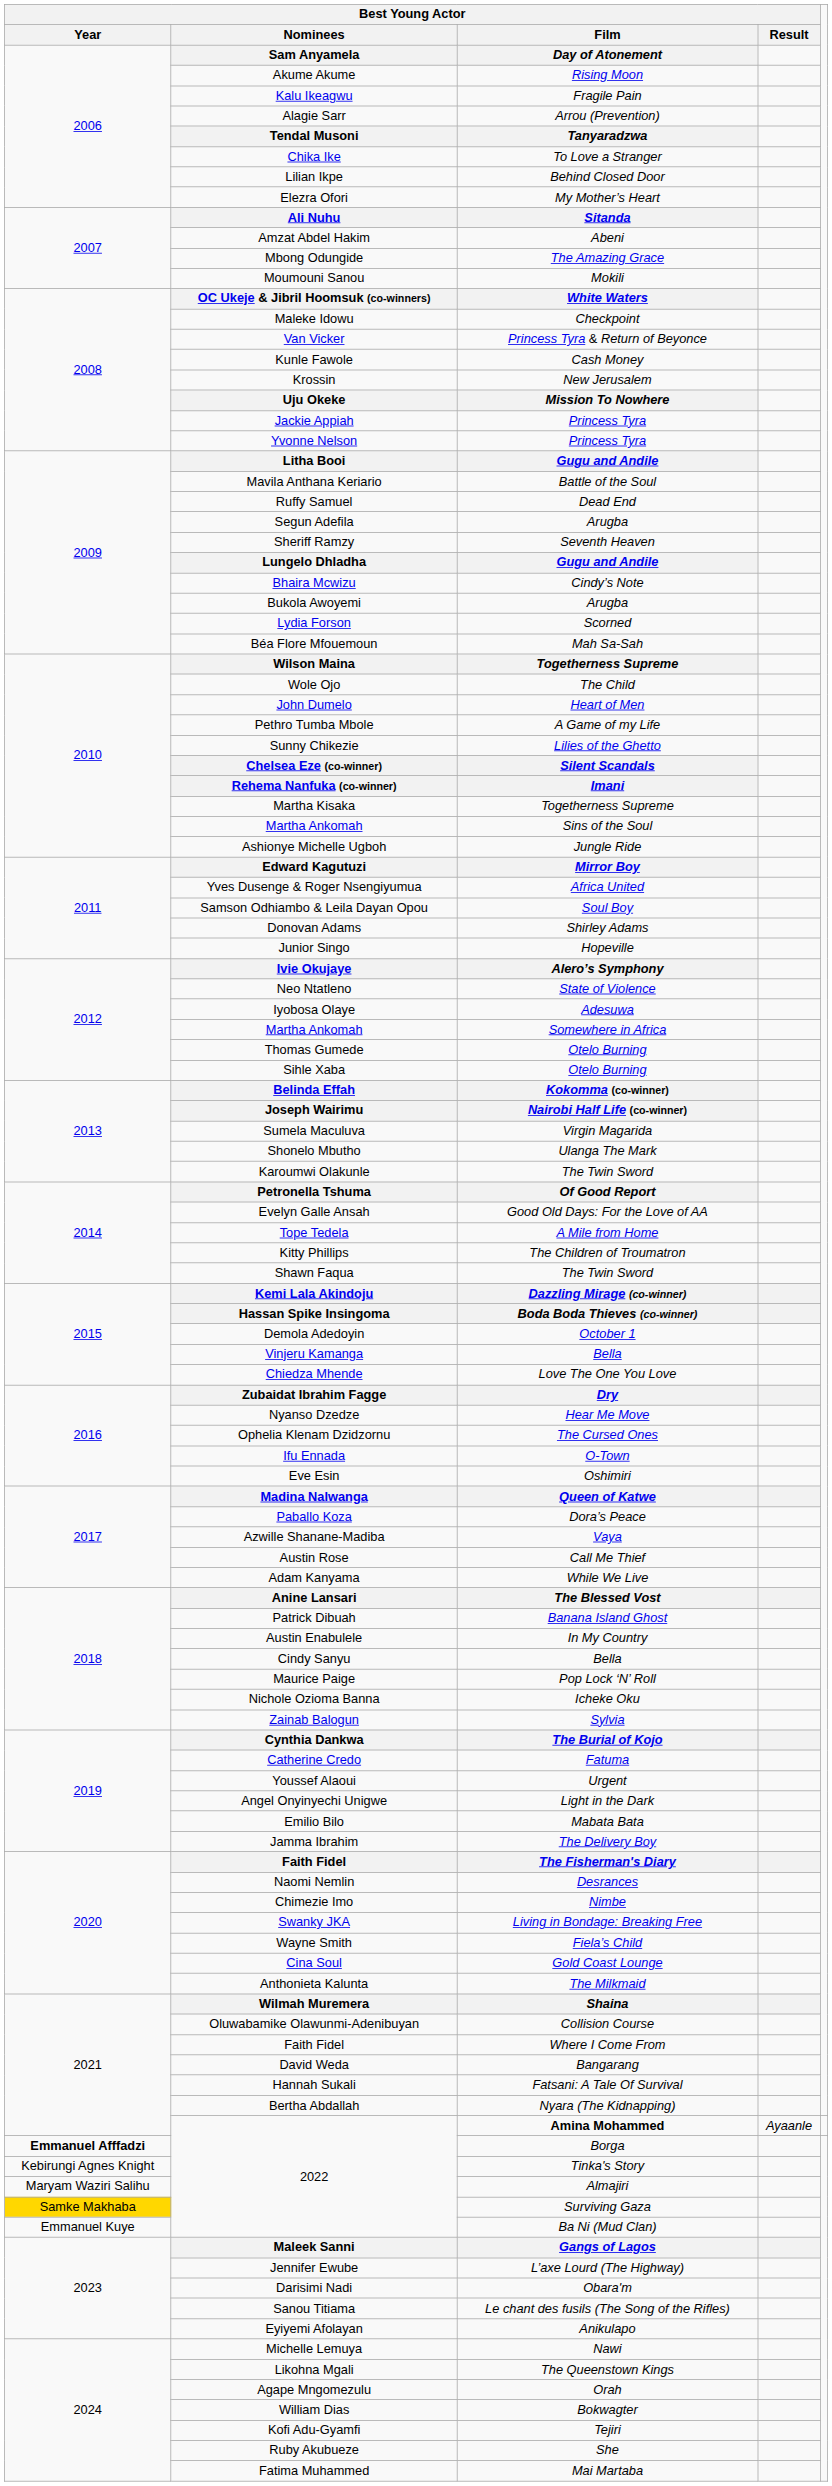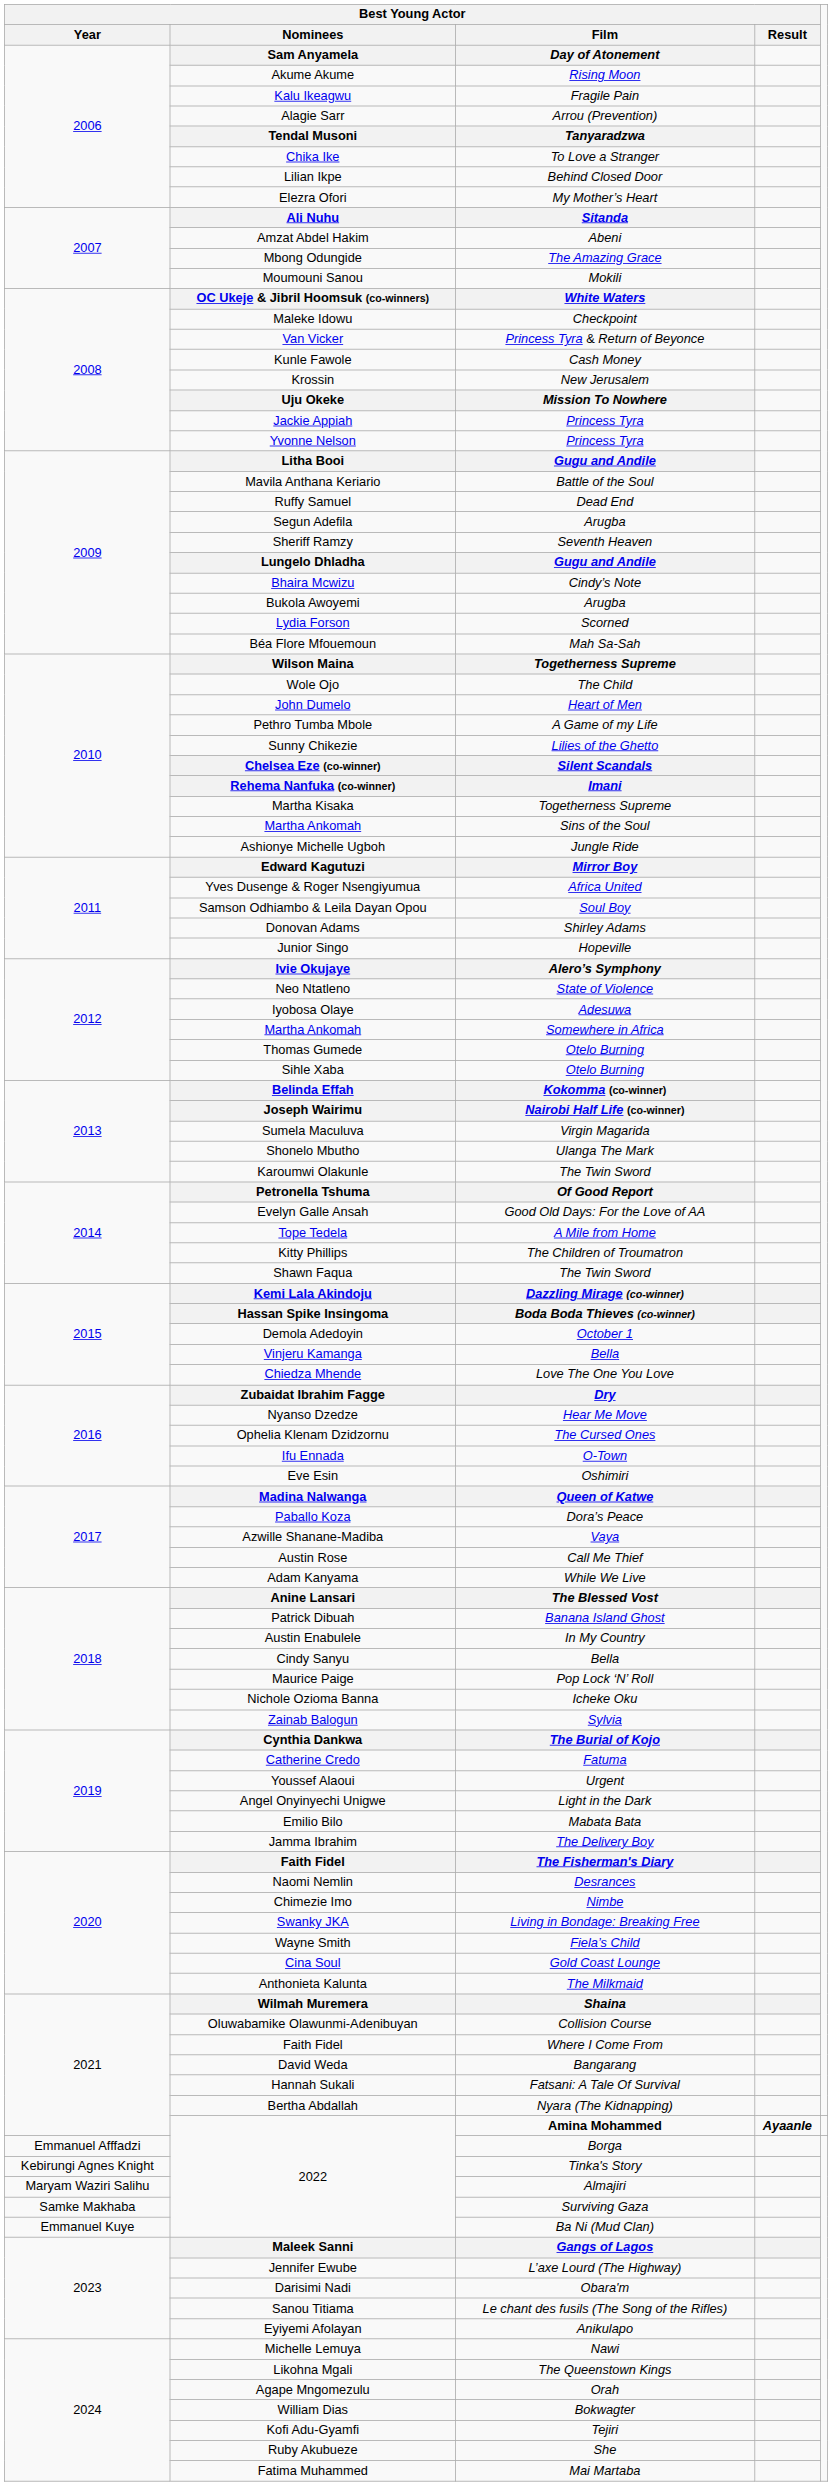2022 / Amina Mohammed | Best Young Actor / Result: normal -> bold
2022 / Borga | Best Young Actor / Year: bold -> normal
2022 / Surviving Gaza | Best Young Actor / Year: gold background -> no background
